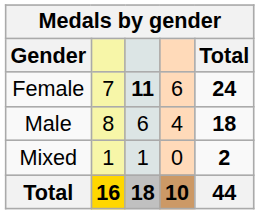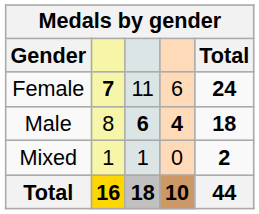Female | column 2: normal -> bold
Female | column 3: bold -> normal
Male | column 3: normal -> bold
Male | column 4: normal -> bold
